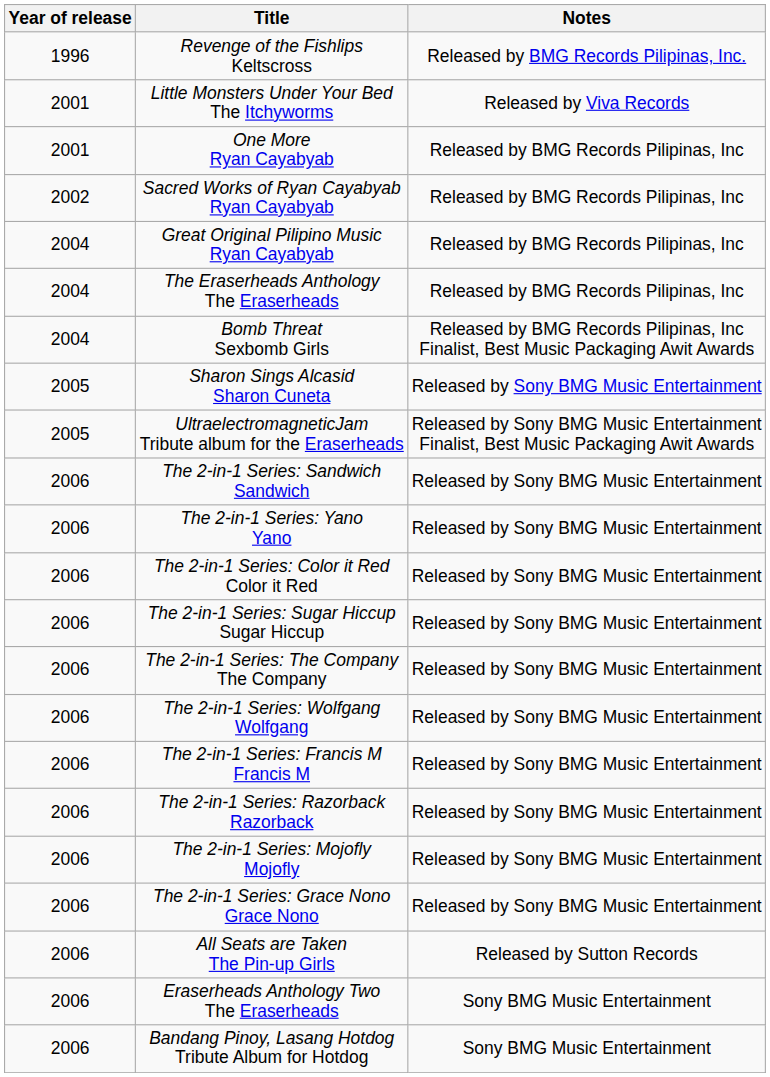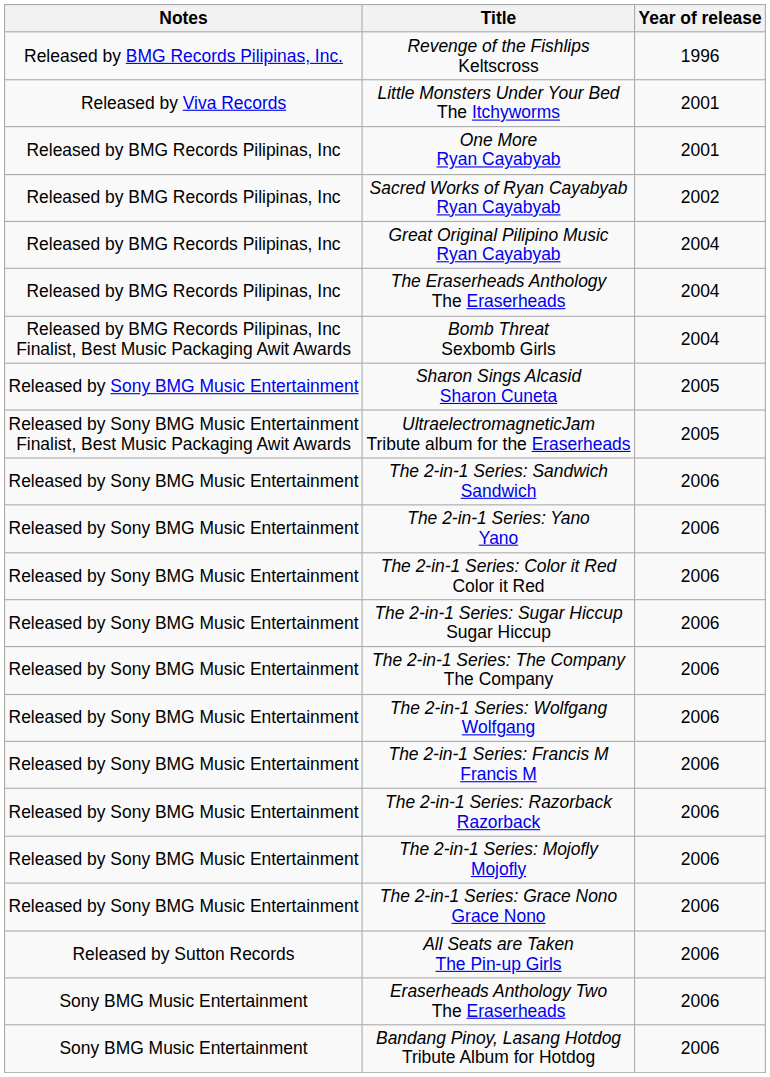columns swapped: Year of release <-> Notes
